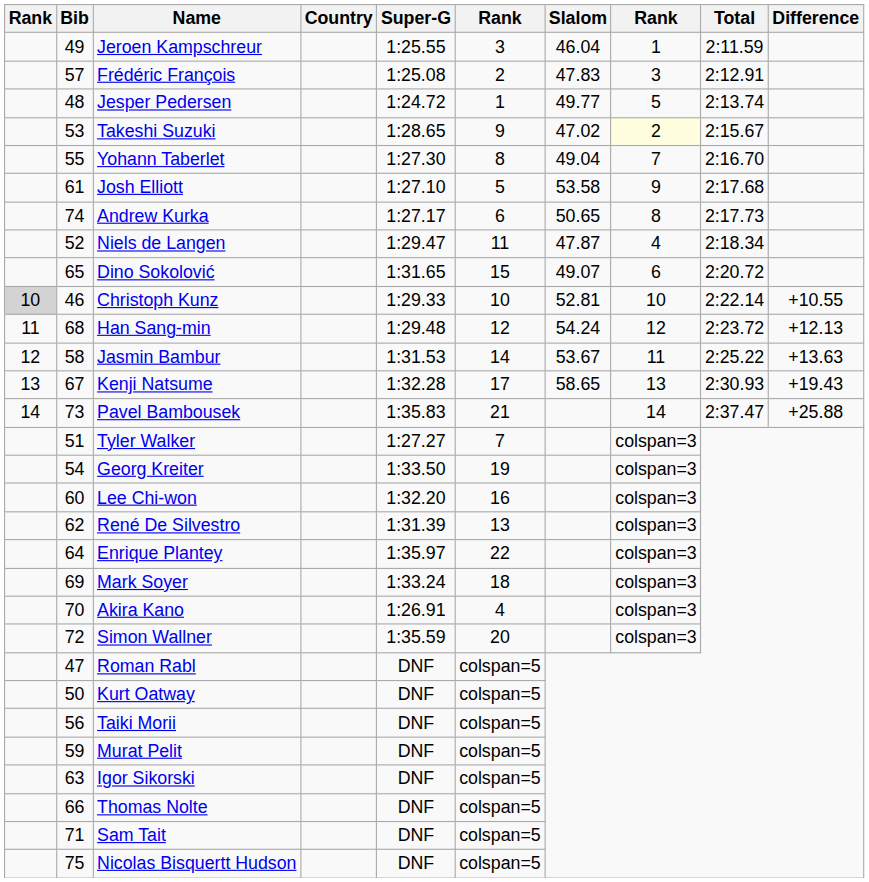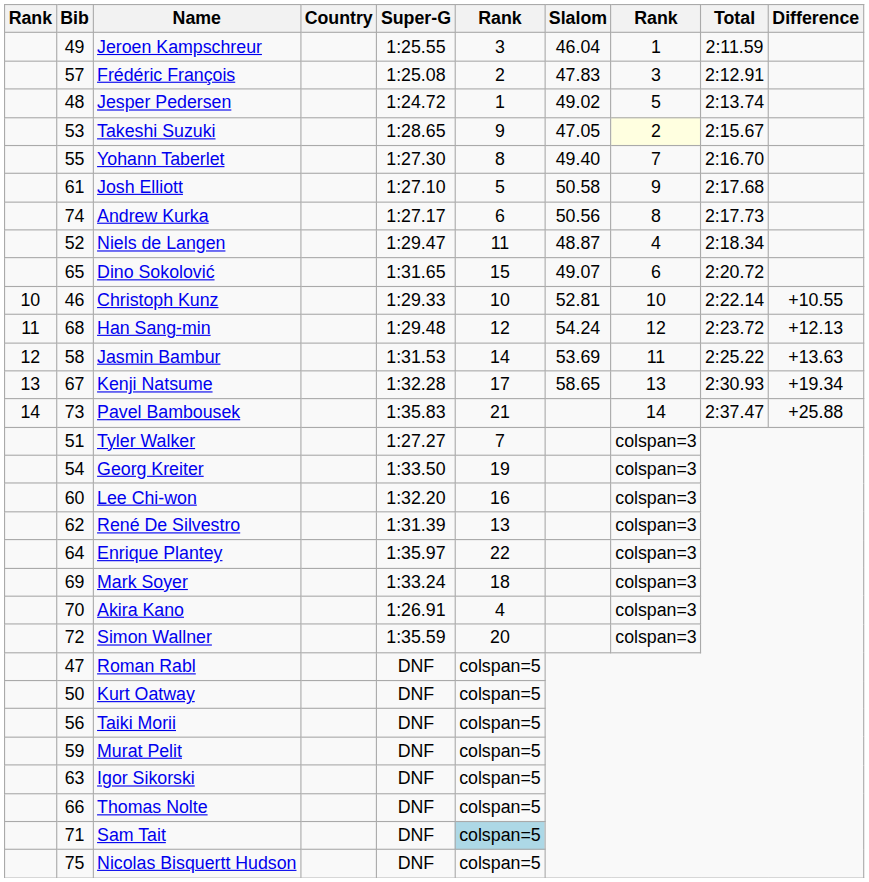Jesper Pedersen | Slalom: 49.77 -> 49.02
Takeshi Suzuki | Slalom: 47.02 -> 47.05
Yohann Taberlet | Slalom: 49.04 -> 49.40
Josh Elliott | Slalom: 53.58 -> 50.58
Andrew Kurka | Slalom: 50.65 -> 50.56
Niels de Langen | Slalom: 47.87 -> 48.87
Christoph Kunz | column 1: lightgrey background -> no background
Jasmin Bambur | Slalom: 53.67 -> 53.69
Kenji Natsume | Difference: +19.43 -> +19.34
Sam Tait | column 6: no background -> lightblue background
